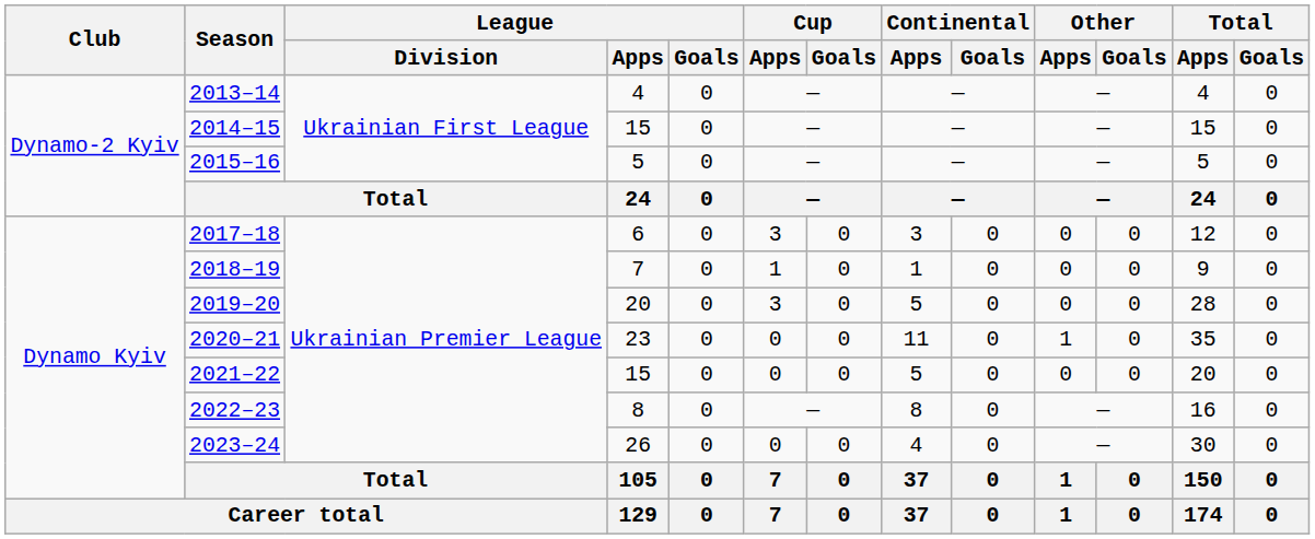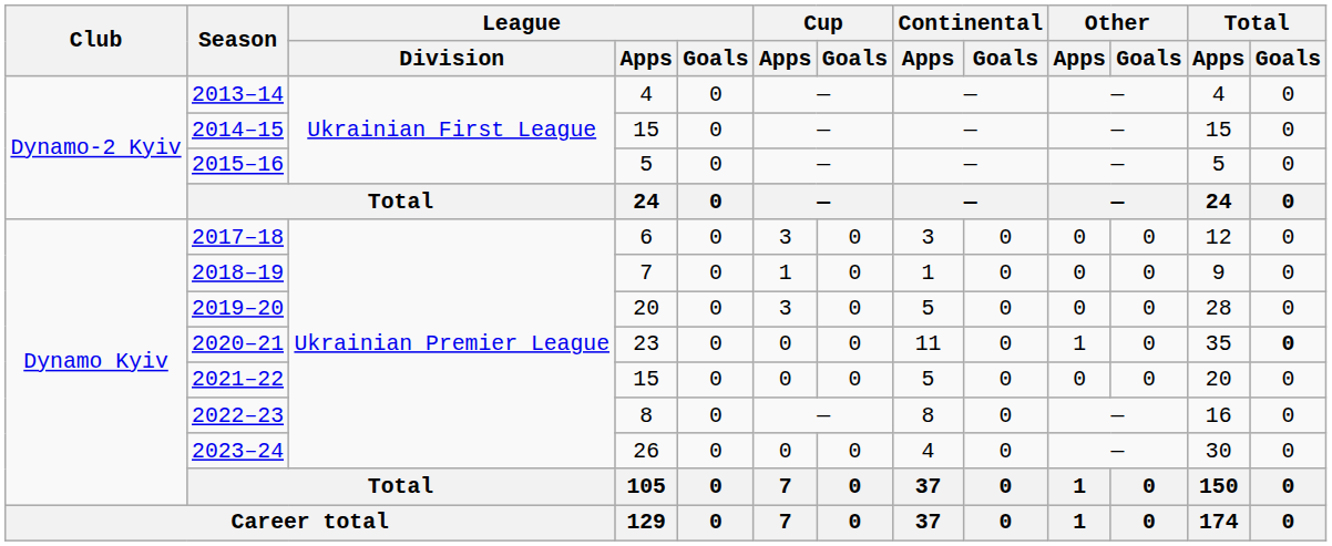2020–21 | Total / Goals: normal -> bold
